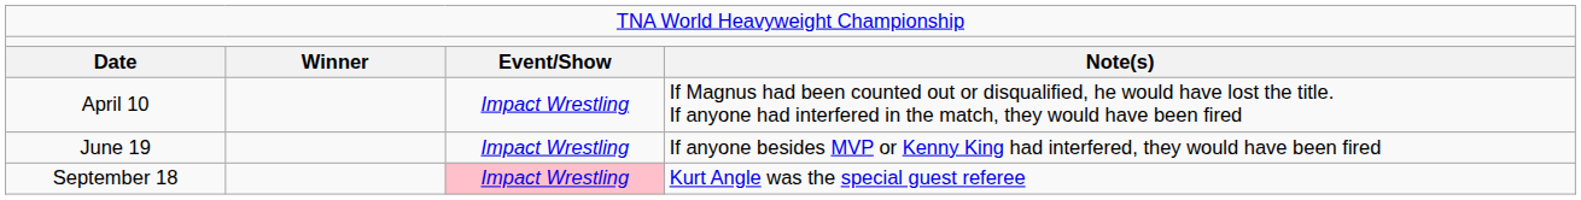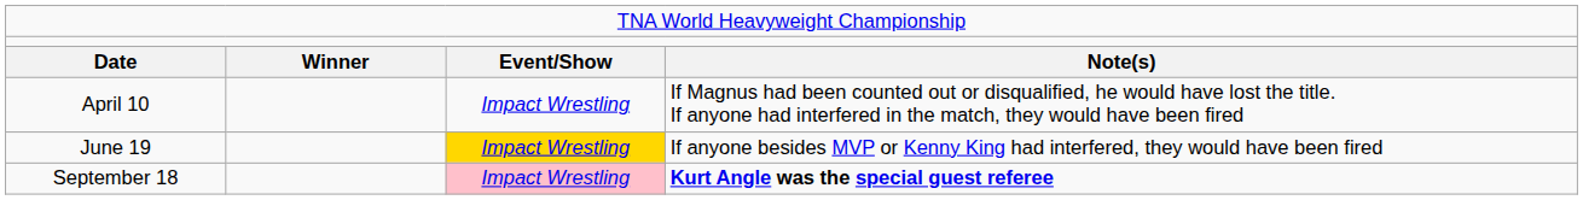June 19 | column 3: no background -> gold background
September 18 | column 4: normal -> bold
